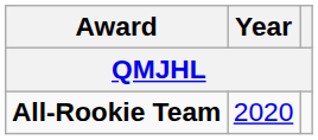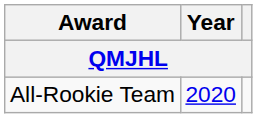row 3 | Award: bold -> normal
